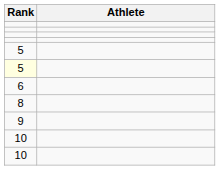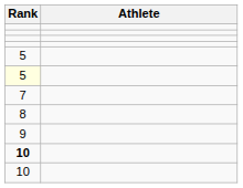row 8 | Rank: 6 -> 7
row 11 | Rank: normal -> bold
